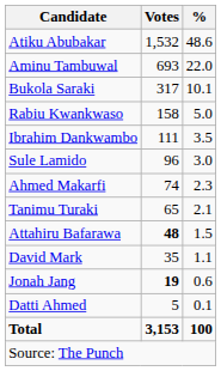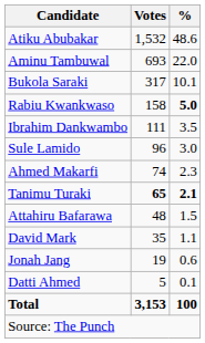Rabiu Kwankwaso | %: normal -> bold
Tanimu Turaki | Votes: normal -> bold
Tanimu Turaki | %: normal -> bold
Attahiru Bafarawa | Votes: bold -> normal
Jonah Jang | Votes: bold -> normal
